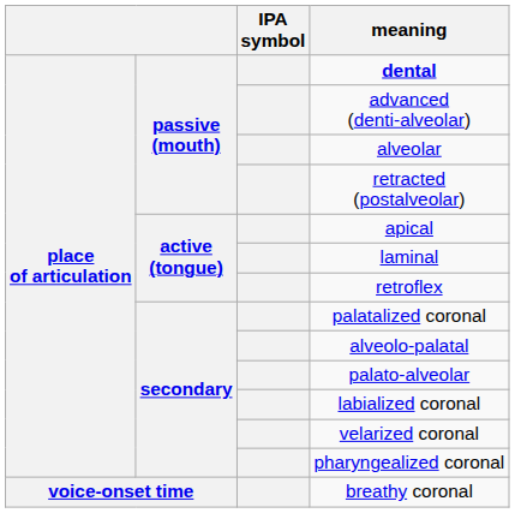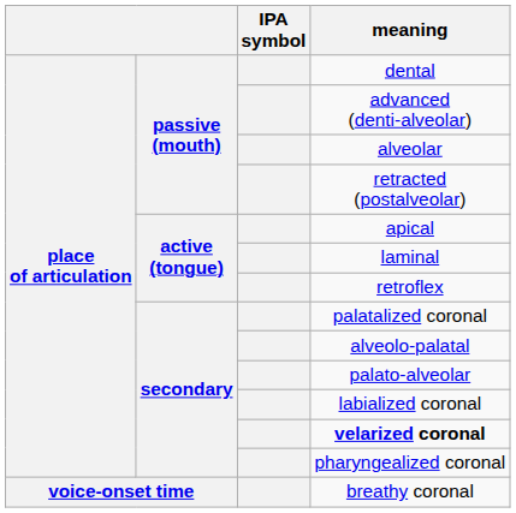dental | meaning: bold -> normal
velarized coronal | meaning: normal -> bold
